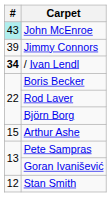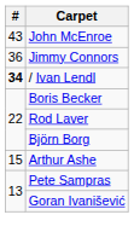John McEnroe | #: paleturquoise background -> no background
Jimmy Connors | #: 39 -> 36
- row: 12 | Stan Smith
